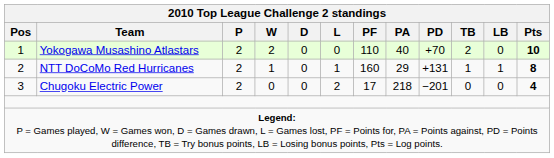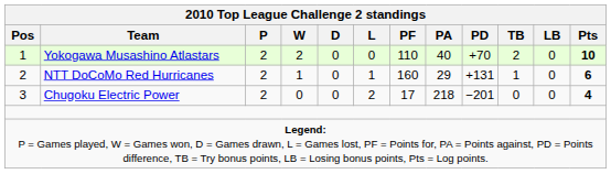NTT DoCoMo Red Hurricanes | LB: 1 -> 0
NTT DoCoMo Red Hurricanes | Pts: 8 -> 6
